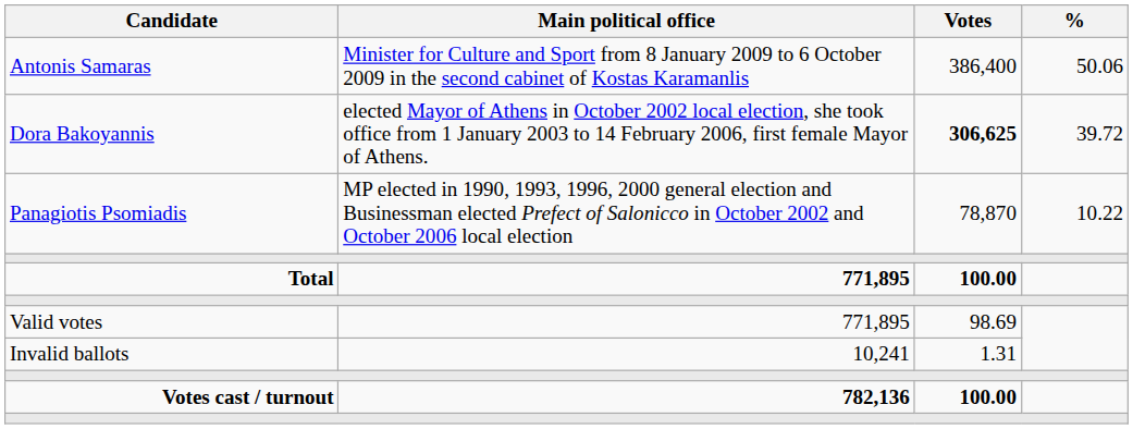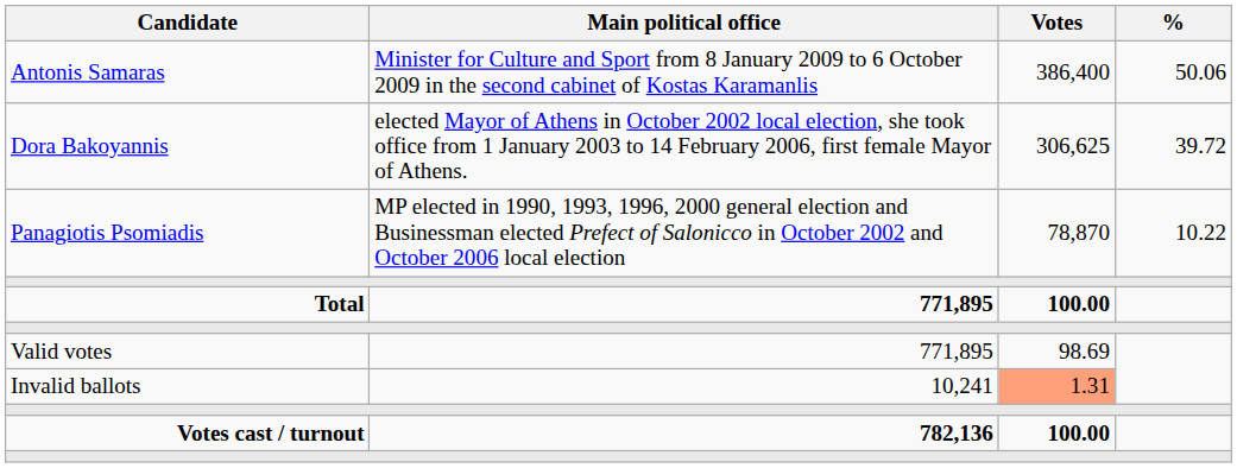Dora Bakoyannis | Votes: bold -> normal
Invalid ballots | Votes: no background -> lightsalmon background
